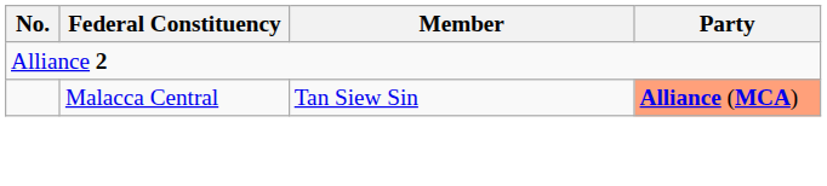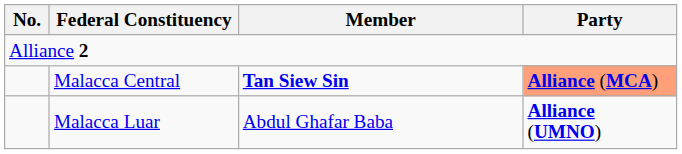Malacca Central | Member: normal -> bold
+ row: Malacca Luar | Abdul Ghafar Baba | Alliance (UMNO)
